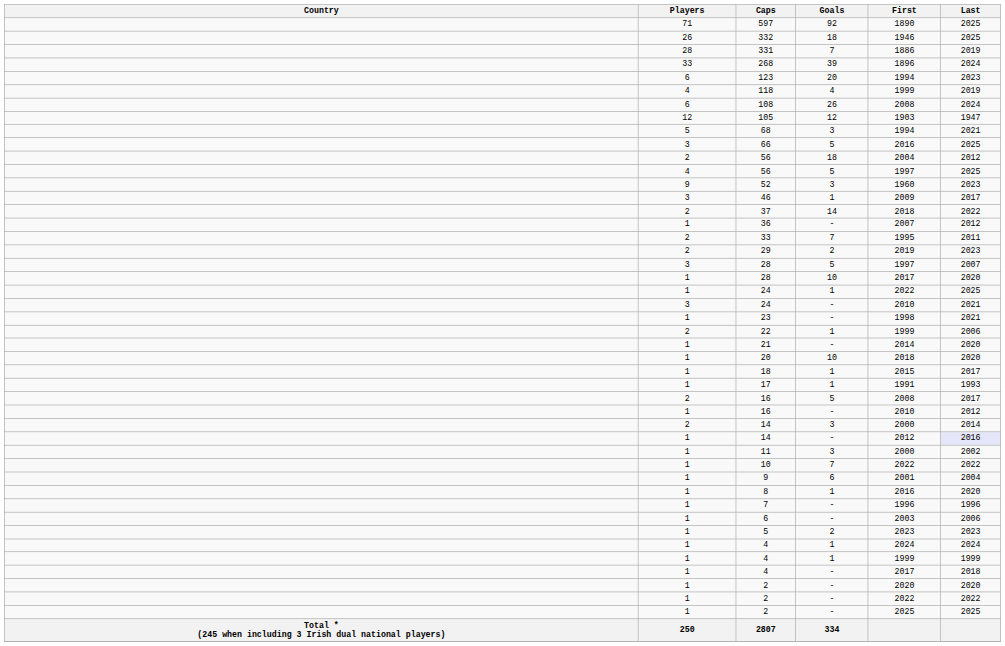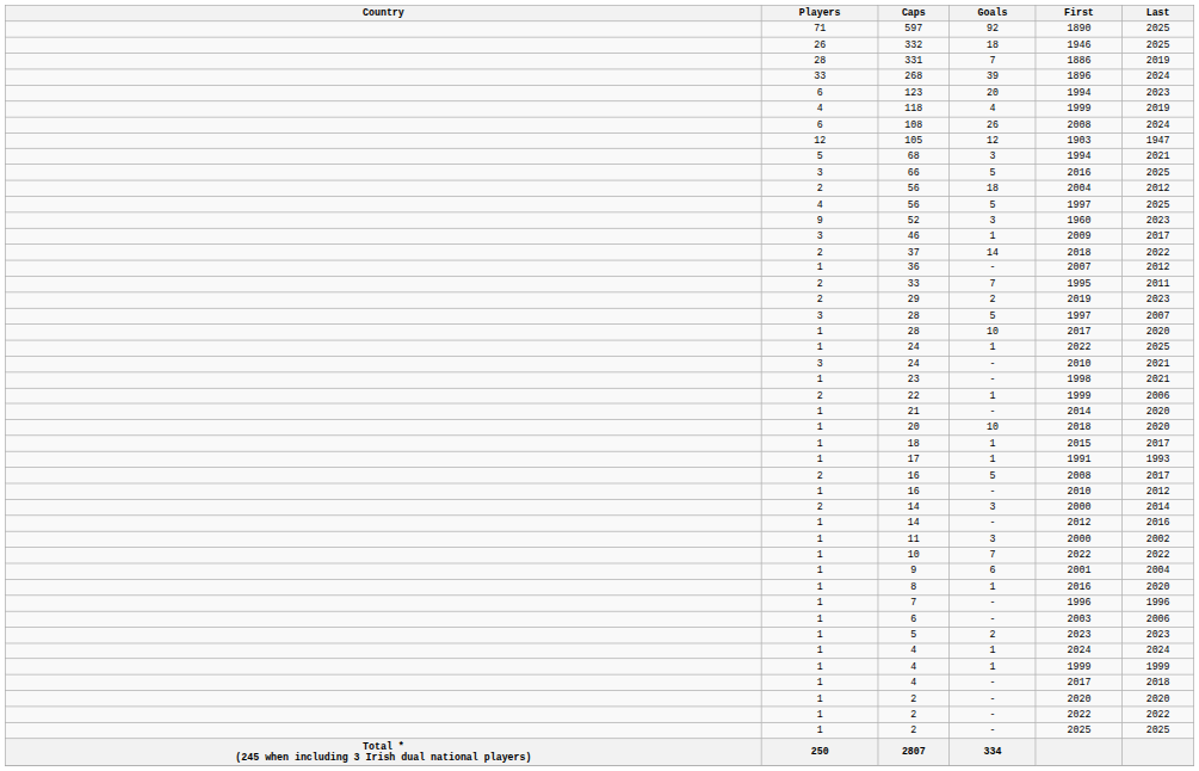14 / - | Last: lavender background -> no background
